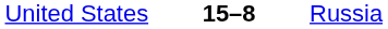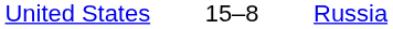United States | column 2: bold -> normal
